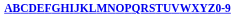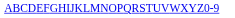row 1 | column 1: bold -> normal
